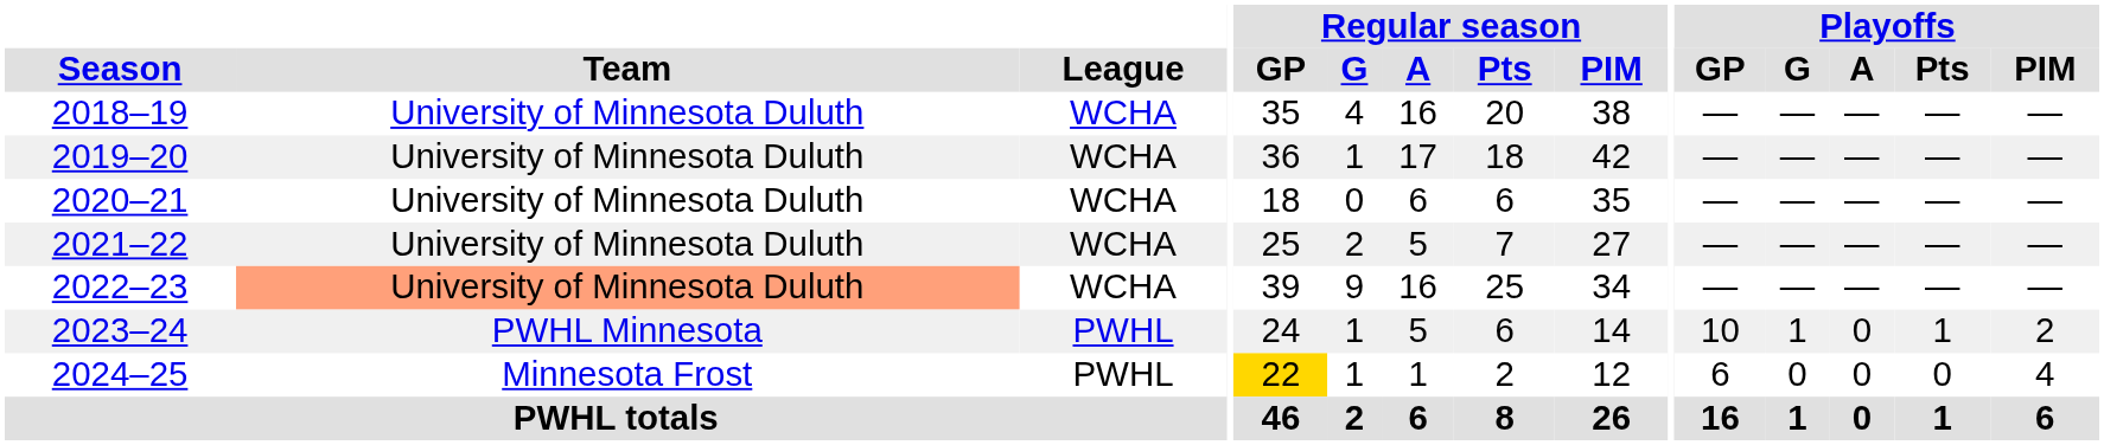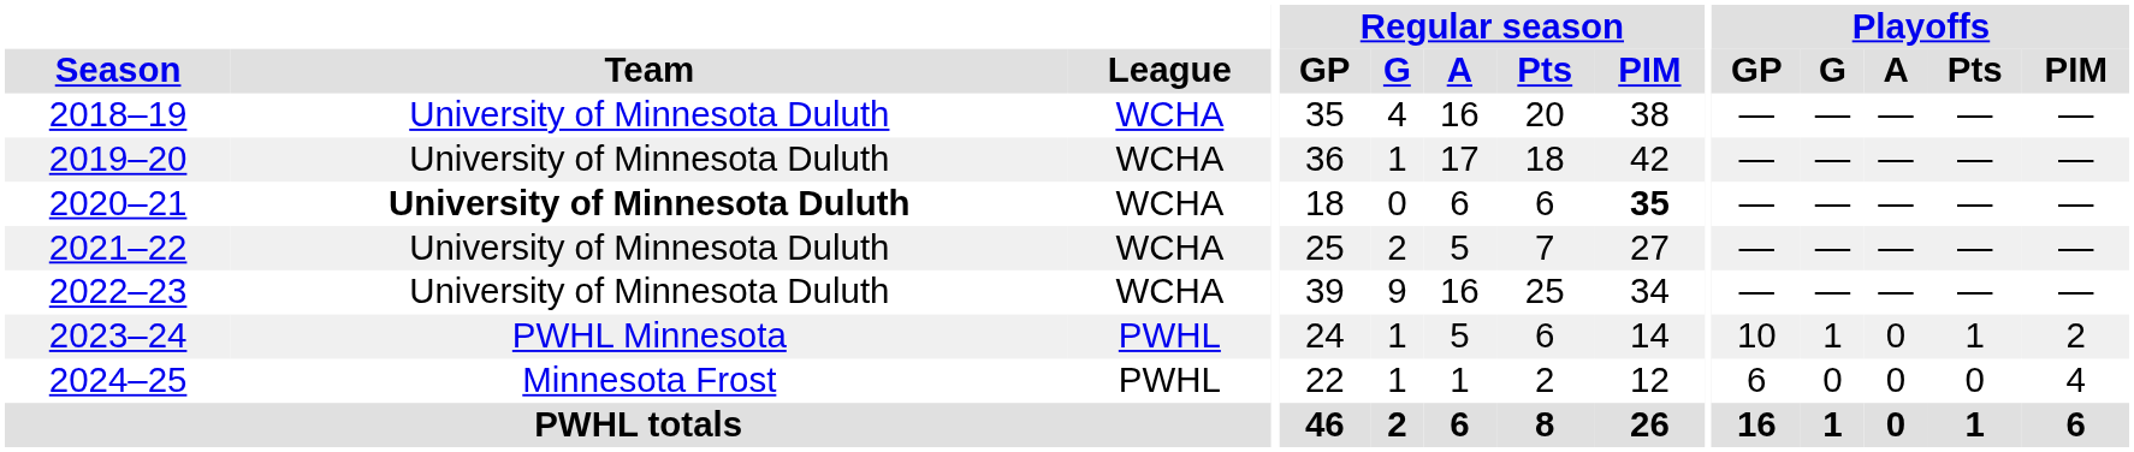2020–21 | Team: normal -> bold
2020–21 | Regular season / PIM: normal -> bold
2022–23 | Team: lightsalmon background -> no background
2024–25 | Regular season / GP: gold background -> no background
